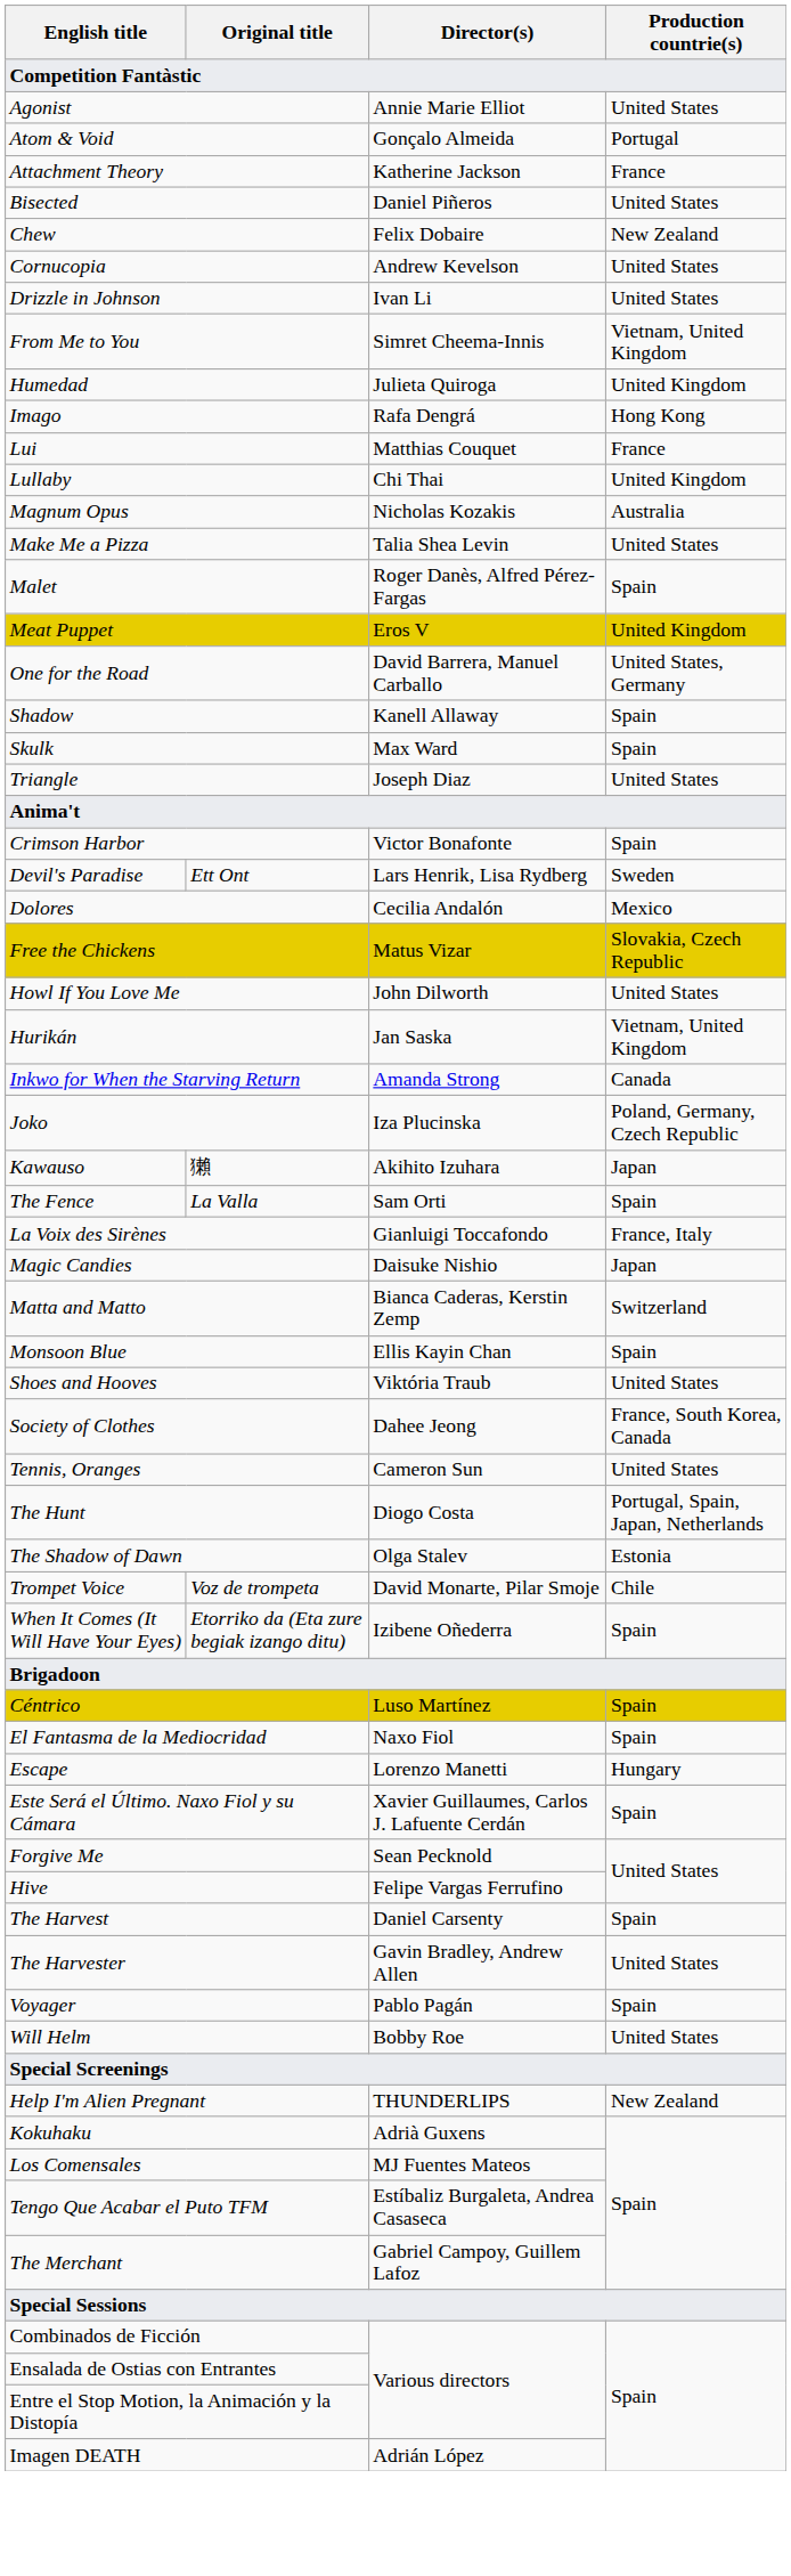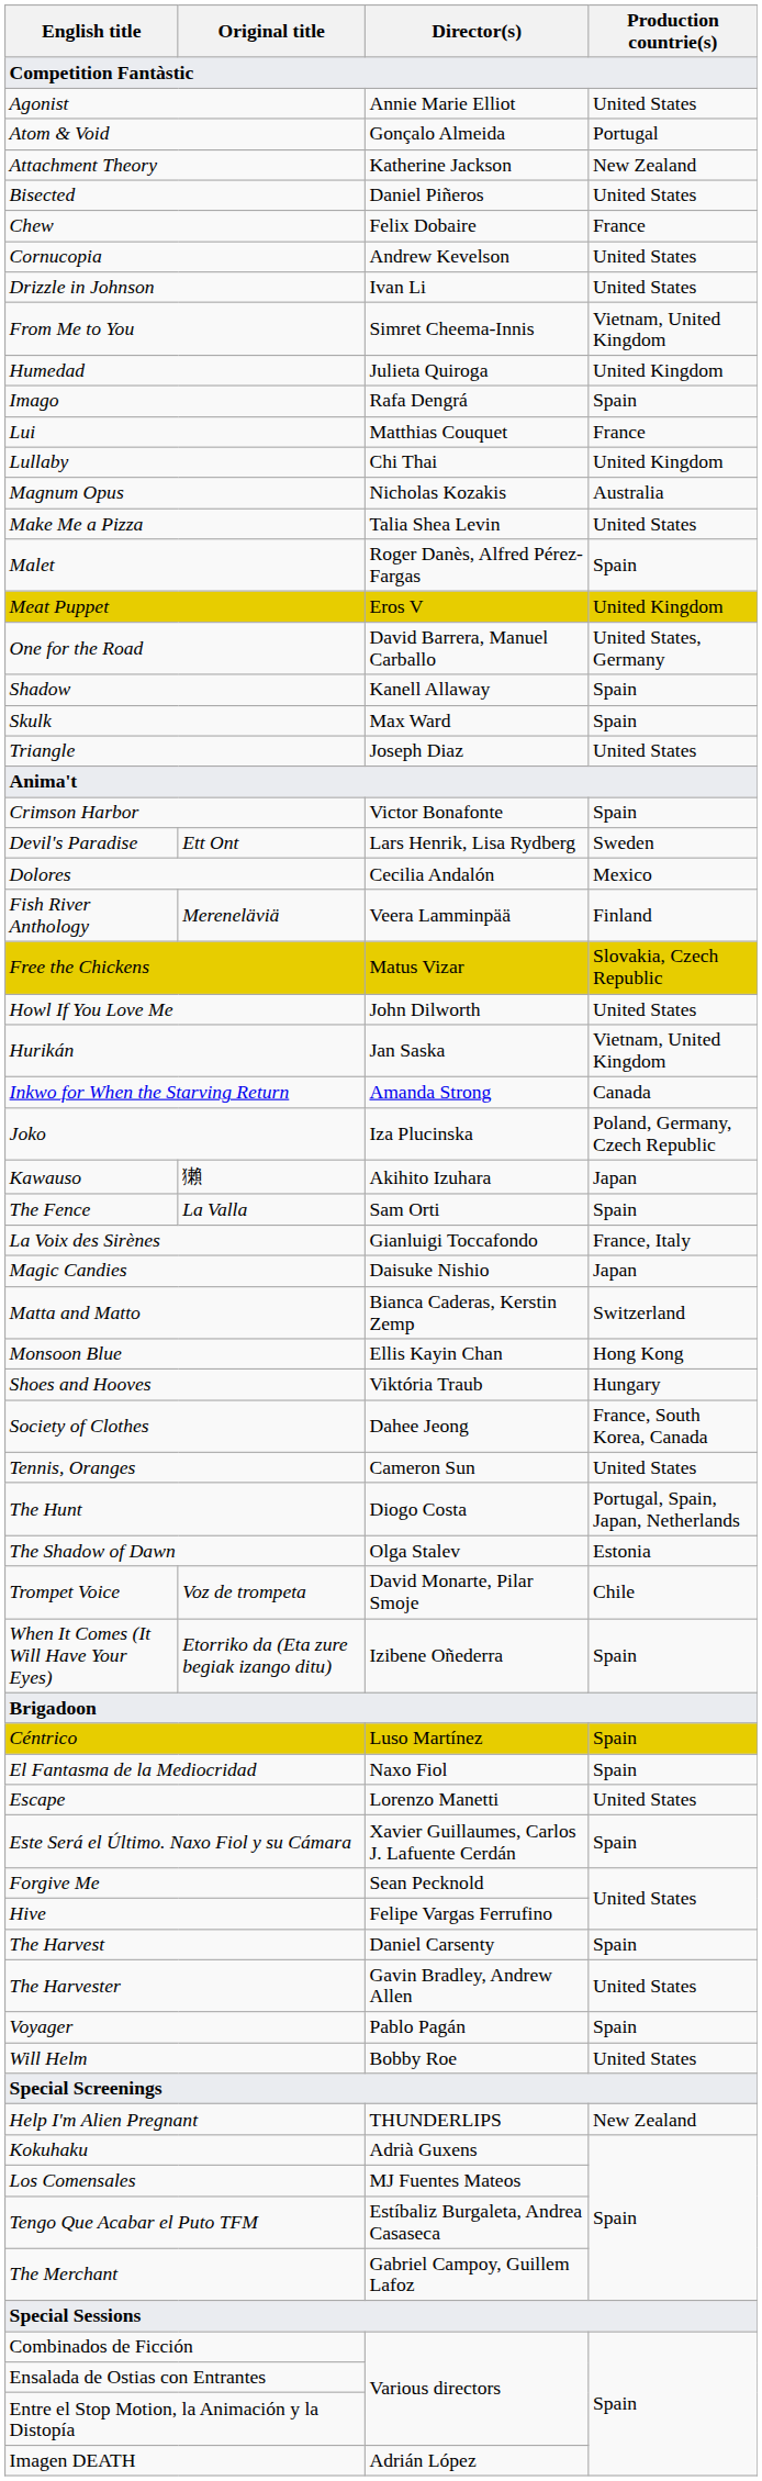Attachment Theory | Production countrie(s): France -> New Zealand
Chew | Production countrie(s): New Zealand -> France
Imago | Production countrie(s): Hong Kong -> Spain
+ row: Fish River Anthology | Mereneläviä | Veera Lamminpää | Finland
Monsoon Blue | Production countrie(s): Spain -> Hong Kong
Shoes and Hooves | Production countrie(s): United States -> Hungary
Escape | Production countrie(s): Hungary -> United States
